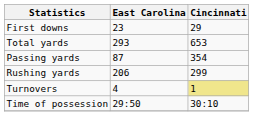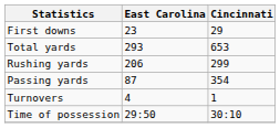rows swapped: Rushing yards <-> Passing yards
Turnovers | Cincinnati: khaki background -> no background
